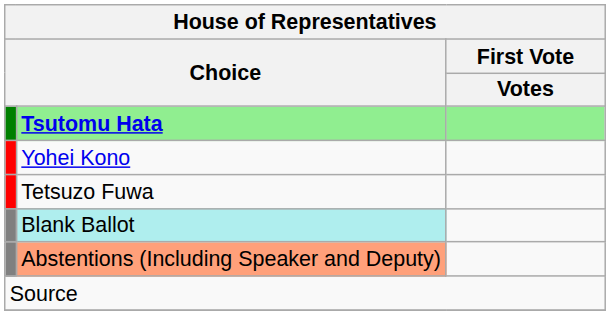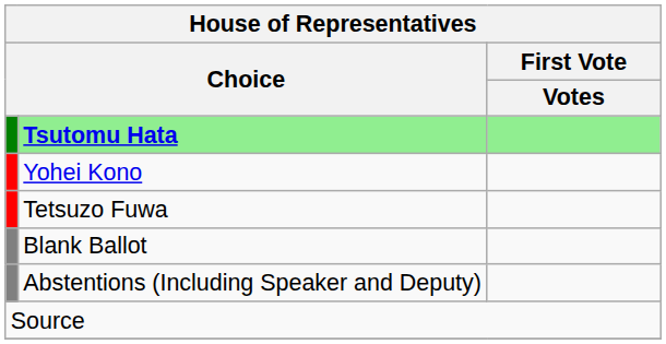Blank Ballot | column 2: paleturquoise background -> no background
Abstentions (Including Speaker and Deputy) | column 2: lightsalmon background -> no background
